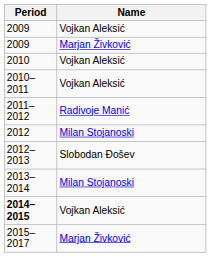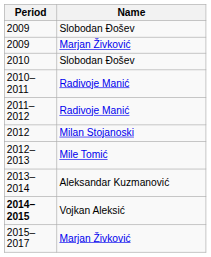row 2 | Name: Vojkan Aleksić -> Slobodan Đošev
row 4 | Name: Vojkan Aleksić -> Slobodan Đošev
row 5 | Name: Vojkan Aleksić -> Radivoje Manić
row 8 | Name: Slobodan Đošev -> Mile Tomić
row 9 | Name: Milan Stojanoski -> Aleksandar Kuzmanović
